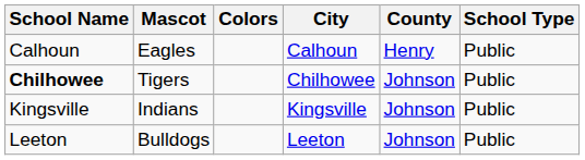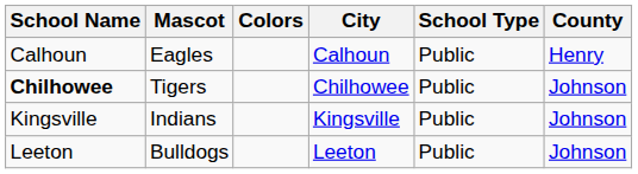columns swapped: County <-> School Type
